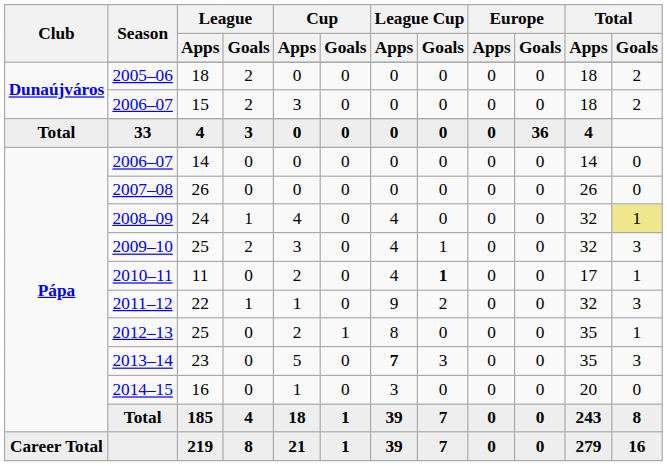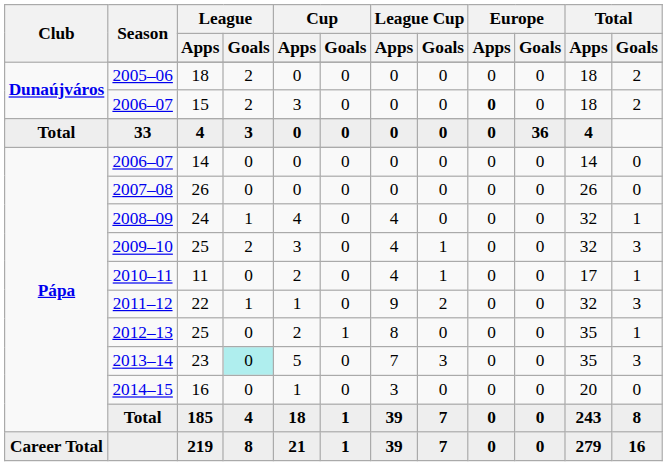15 | Europe / Apps: normal -> bold
24 | Total / Goals: khaki background -> no background
11 | League Cup / Goals: bold -> normal
23 | League / Goals: no background -> paleturquoise background
23 | League Cup / Apps: bold -> normal
